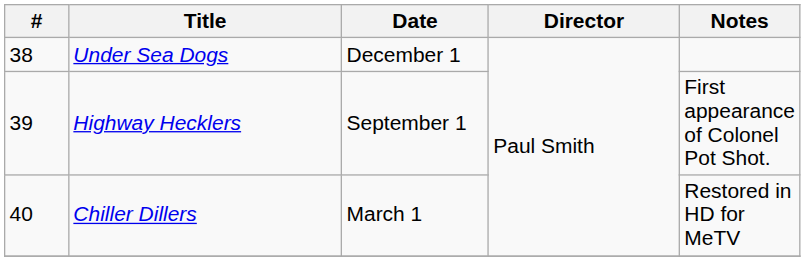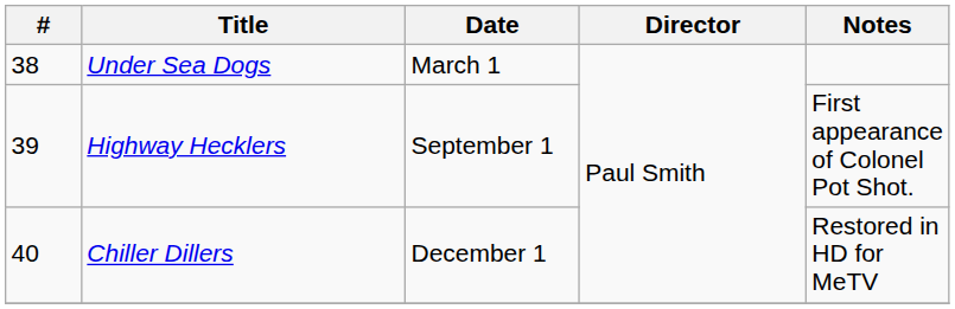Under Sea Dogs | Date: December 1 -> March 1
Chiller Dillers | Date: March 1 -> December 1
